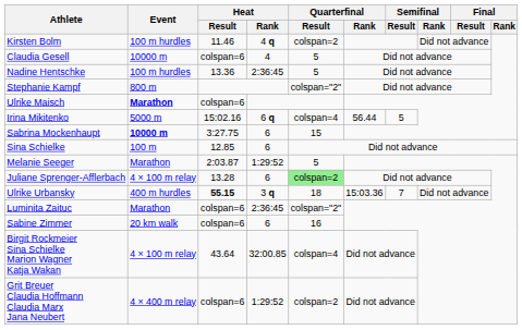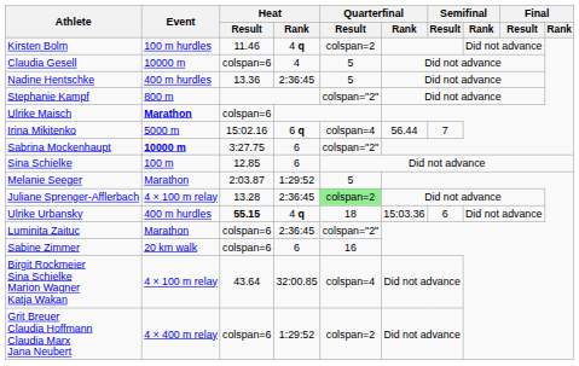Nadine Hentschke | Event: 100 m hurdles -> 400 m hurdles
Irina Mikitenko | Semifinal / Result: 5 -> 7
Sabrina Mockenhaupt | Quarterfinal / Result: 15 -> colspan="2"
Juliane Sprenger-Afflerbach | Heat / Rank: 6 -> 2:36:45
Ulrike Urbansky | Heat / Rank: 3 q -> 4 q
Ulrike Urbansky | Semifinal / Result: 7 -> 6
